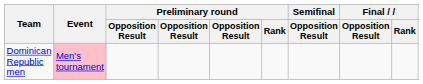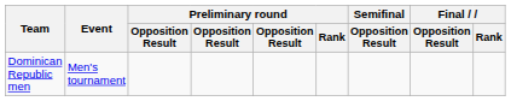Dominican Republic men | Event: pink background -> no background
